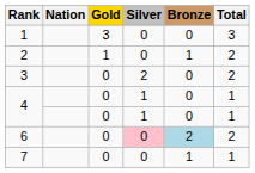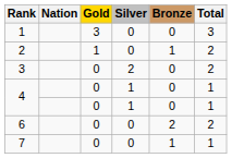6 | Silver: pink background -> no background
6 | Bronze: lightblue background -> no background
